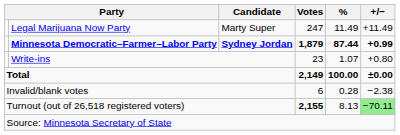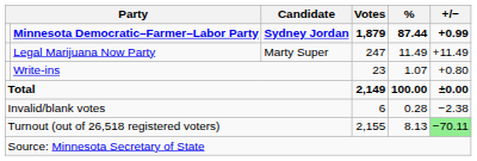rows swapped: Minnesota Democratic–Farmer–Labor Party <-> Legal Marijuana Now Party
Turnout (out of 26,518 registered voters) | Votes: bold -> normal
